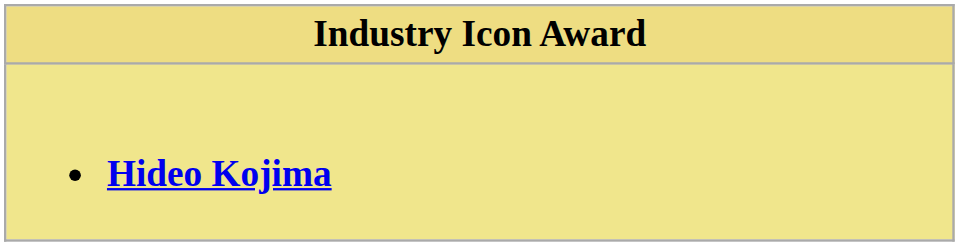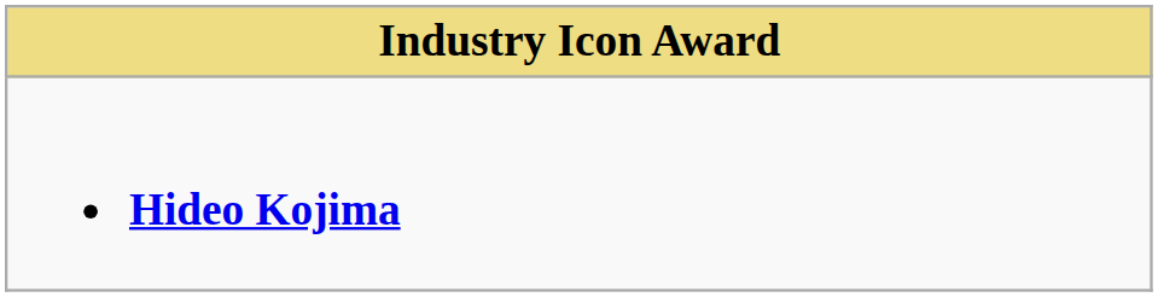row 2 | column 1: khaki background -> no background
